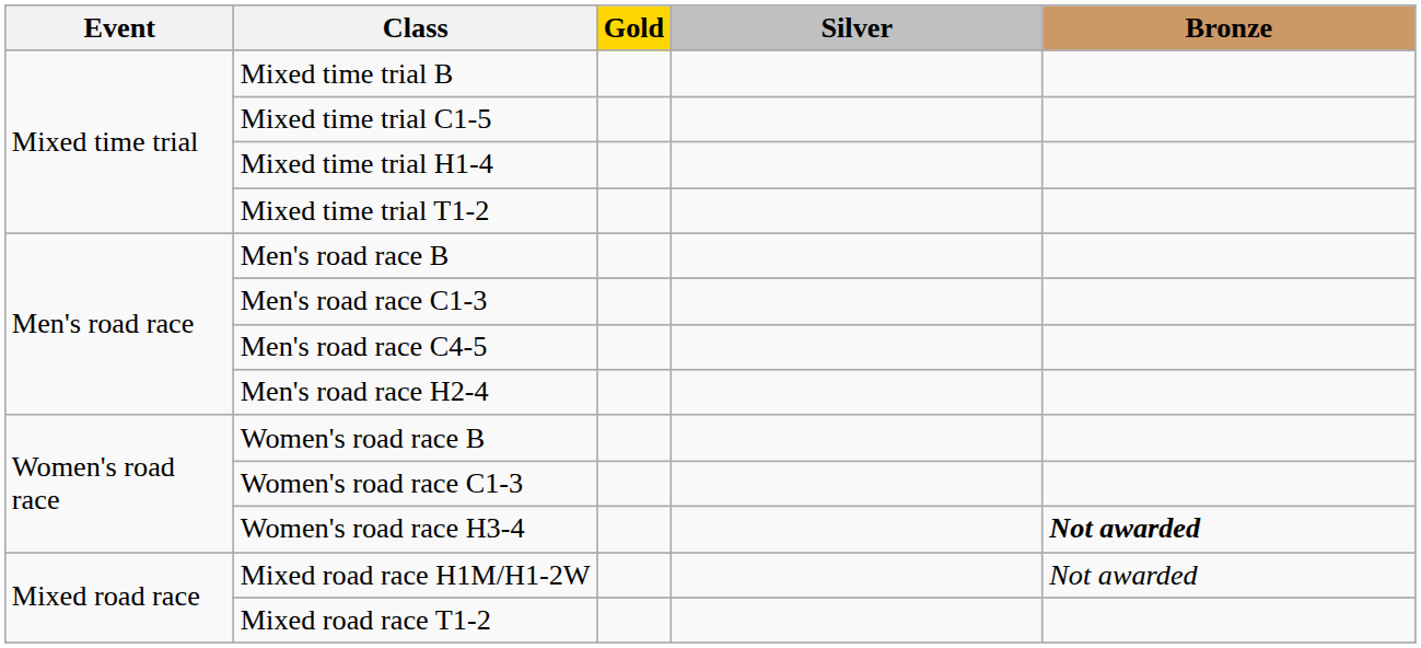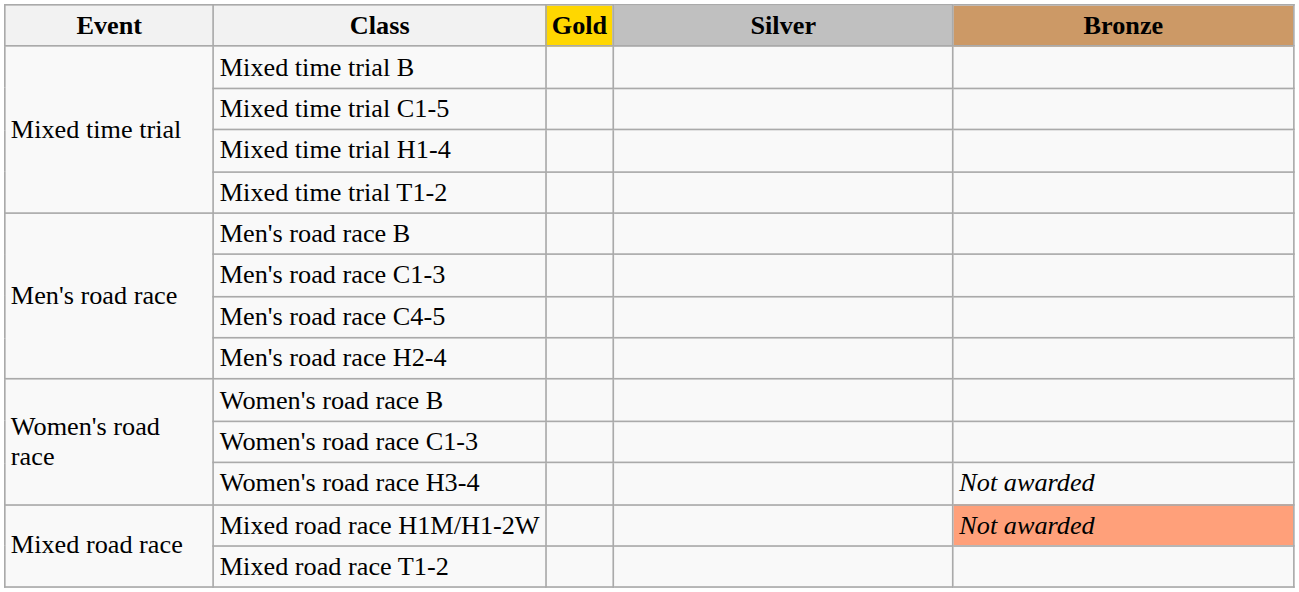Women's road race H3-4 | Bronze: bold -> normal
Mixed road race H1M/H1-2W | Bronze: no background -> lightsalmon background
